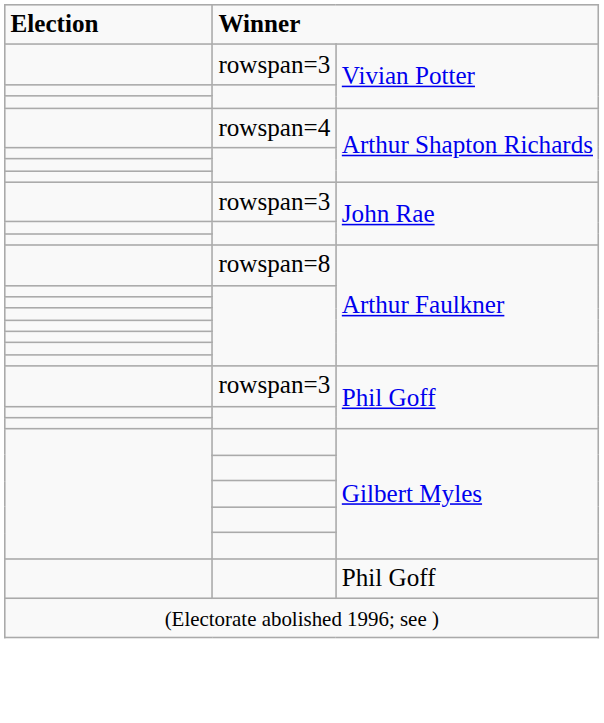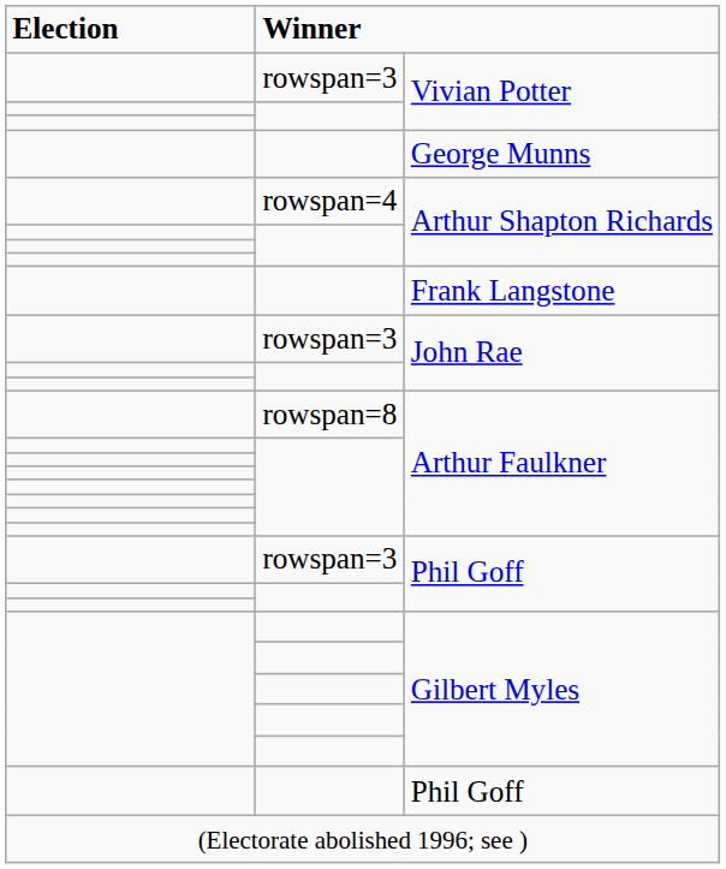+ row: George Munns
+ row: Frank Langstone
